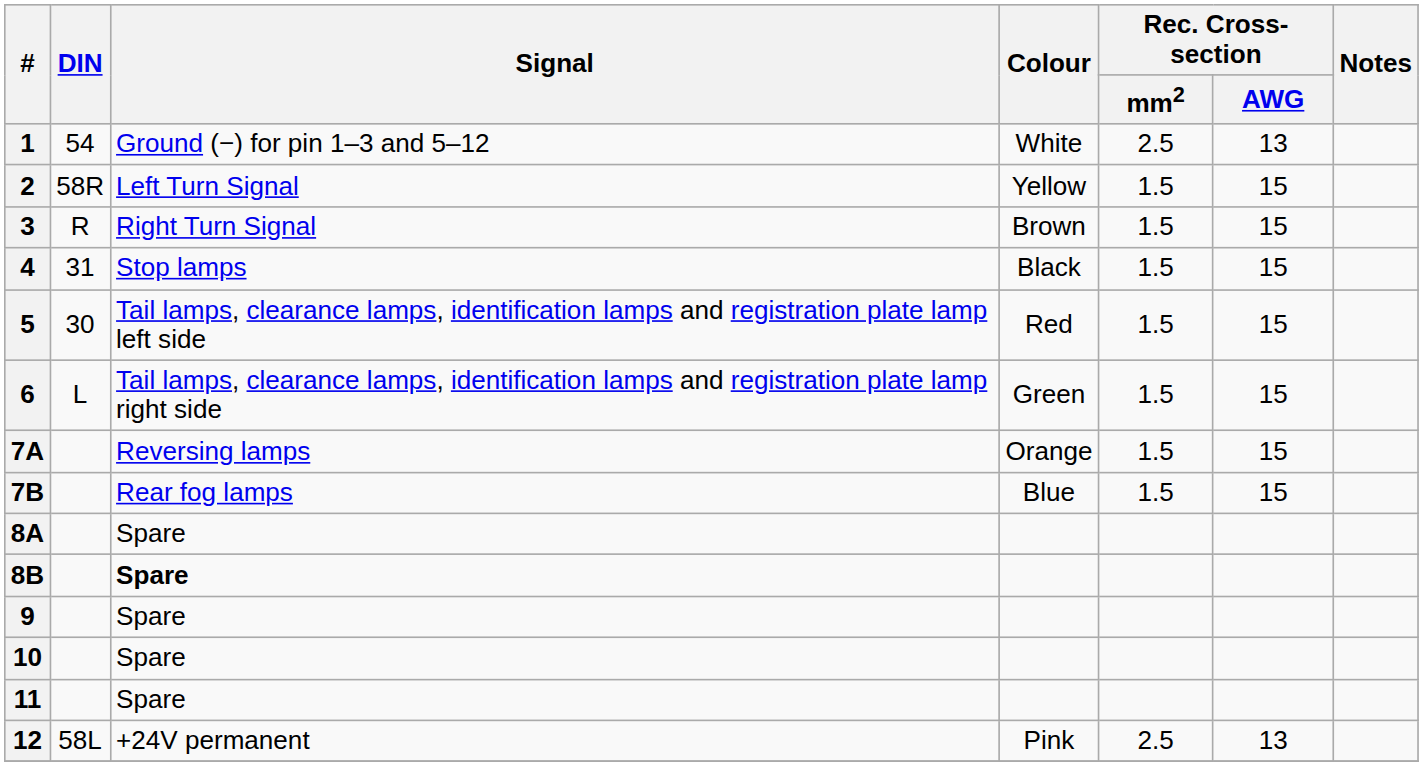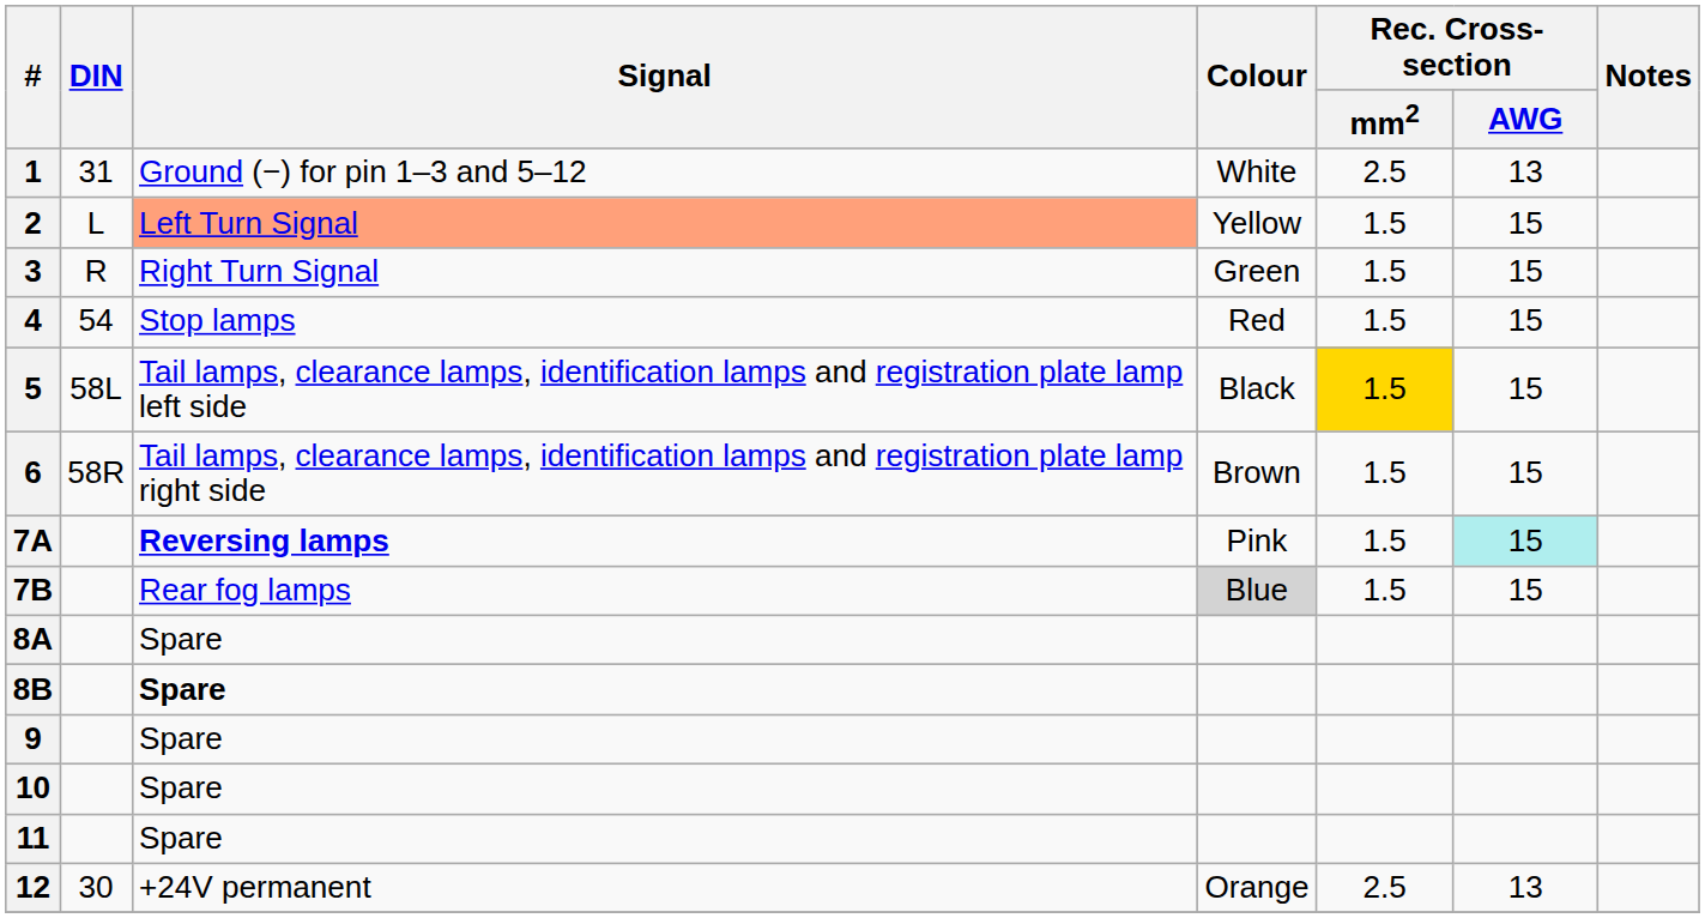1 | DIN: 54 -> 31
2 | DIN: 58R -> L
2 | Signal: no background -> lightsalmon background
3 | Colour: Brown -> Green
4 | DIN: 31 -> 54
4 | Colour: Black -> Red
5 | DIN: 30 -> 58L
5 | Colour: Red -> Black
5 | Rec. Cross-section / mm2: no background -> gold background
6 | DIN: L -> 58R
6 | Colour: Green -> Brown
7A | Signal: normal -> bold
7A | Colour: Orange -> Pink
7A | Rec. Cross-section / AWG: no background -> paleturquoise background
7B | Colour: no background -> lightgrey background
12 | DIN: 58L -> 30
12 | Colour: Pink -> Orange
